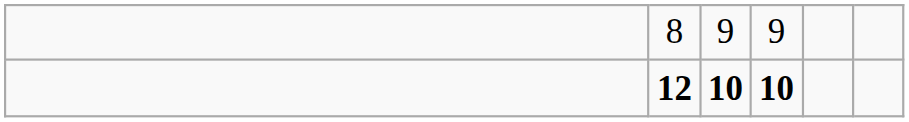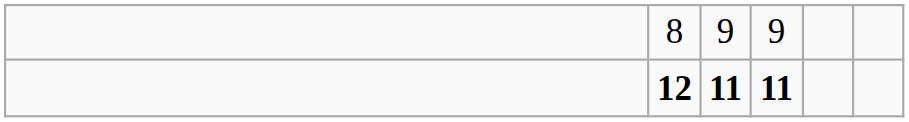row 2 | column 3: 10 -> 11
row 2 | column 4: 10 -> 11
